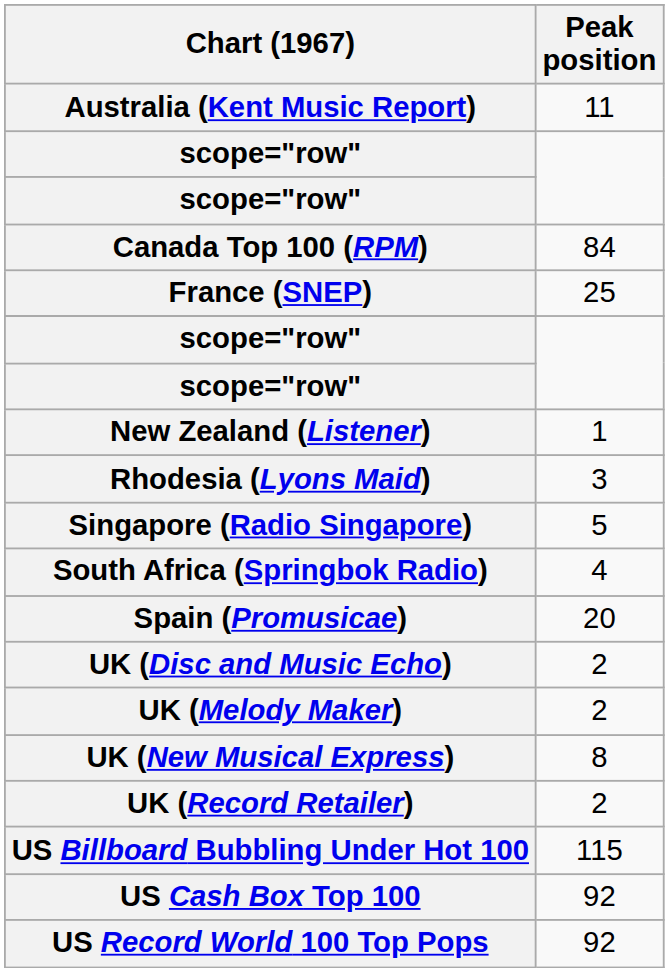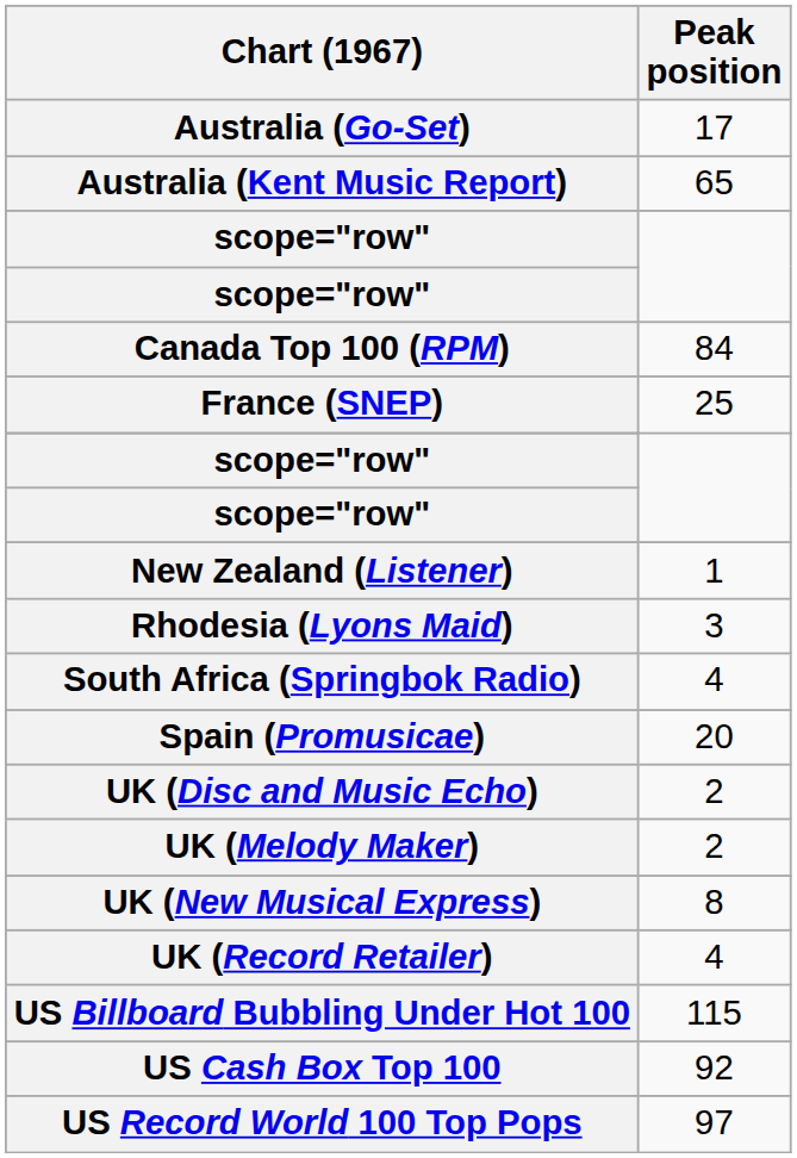+ row: Australia (Go-Set) | 17
Australia (Kent Music Report) | Peak position: 11 -> 65
- row: Singapore (Radio Singapore) | 5
UK (Record Retailer) | Peak position: 2 -> 4
US Record World 100 Top Pops | Peak position: 92 -> 97
